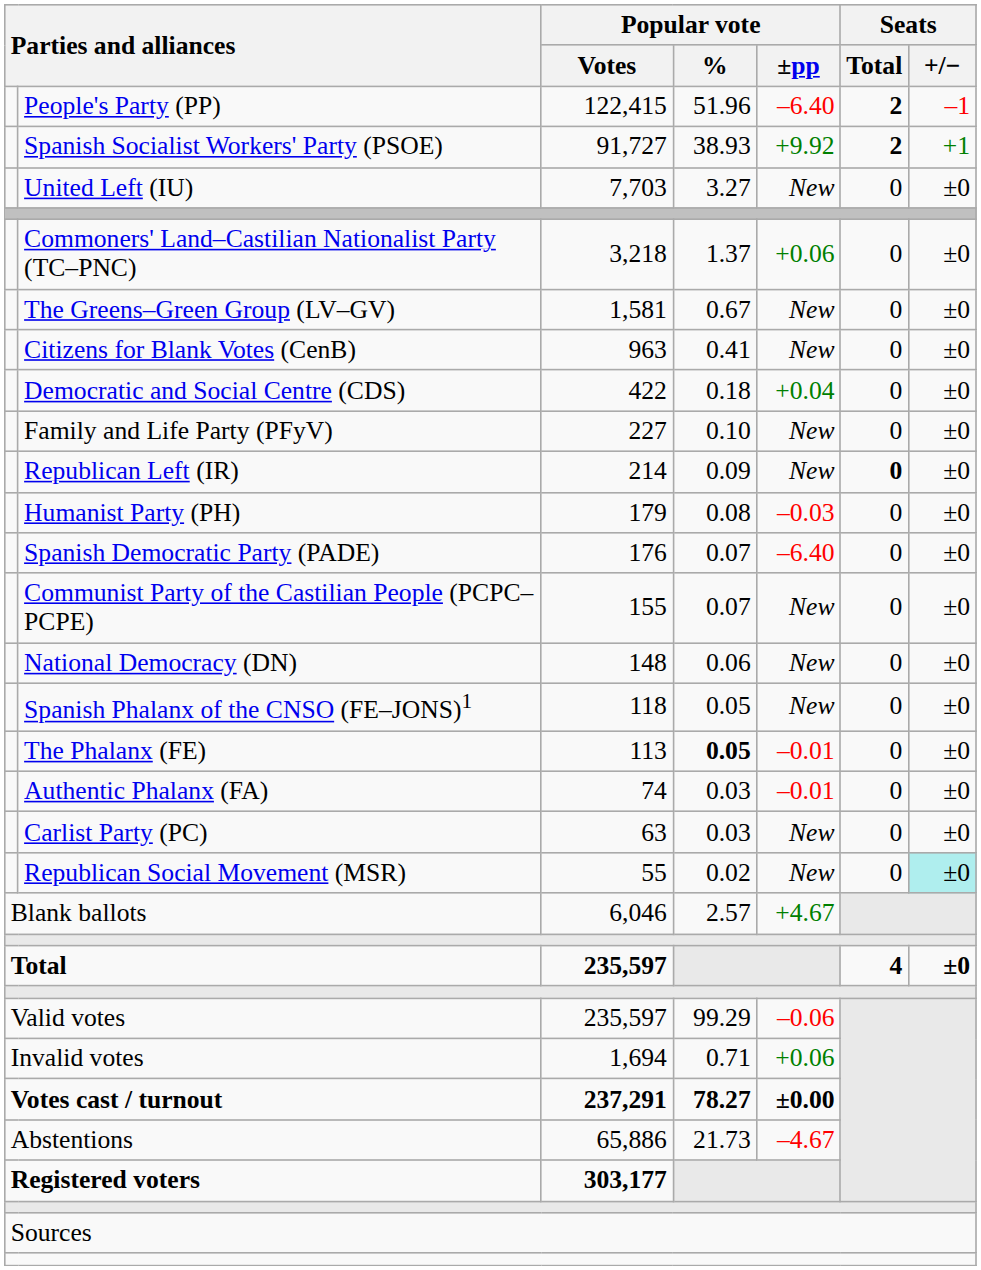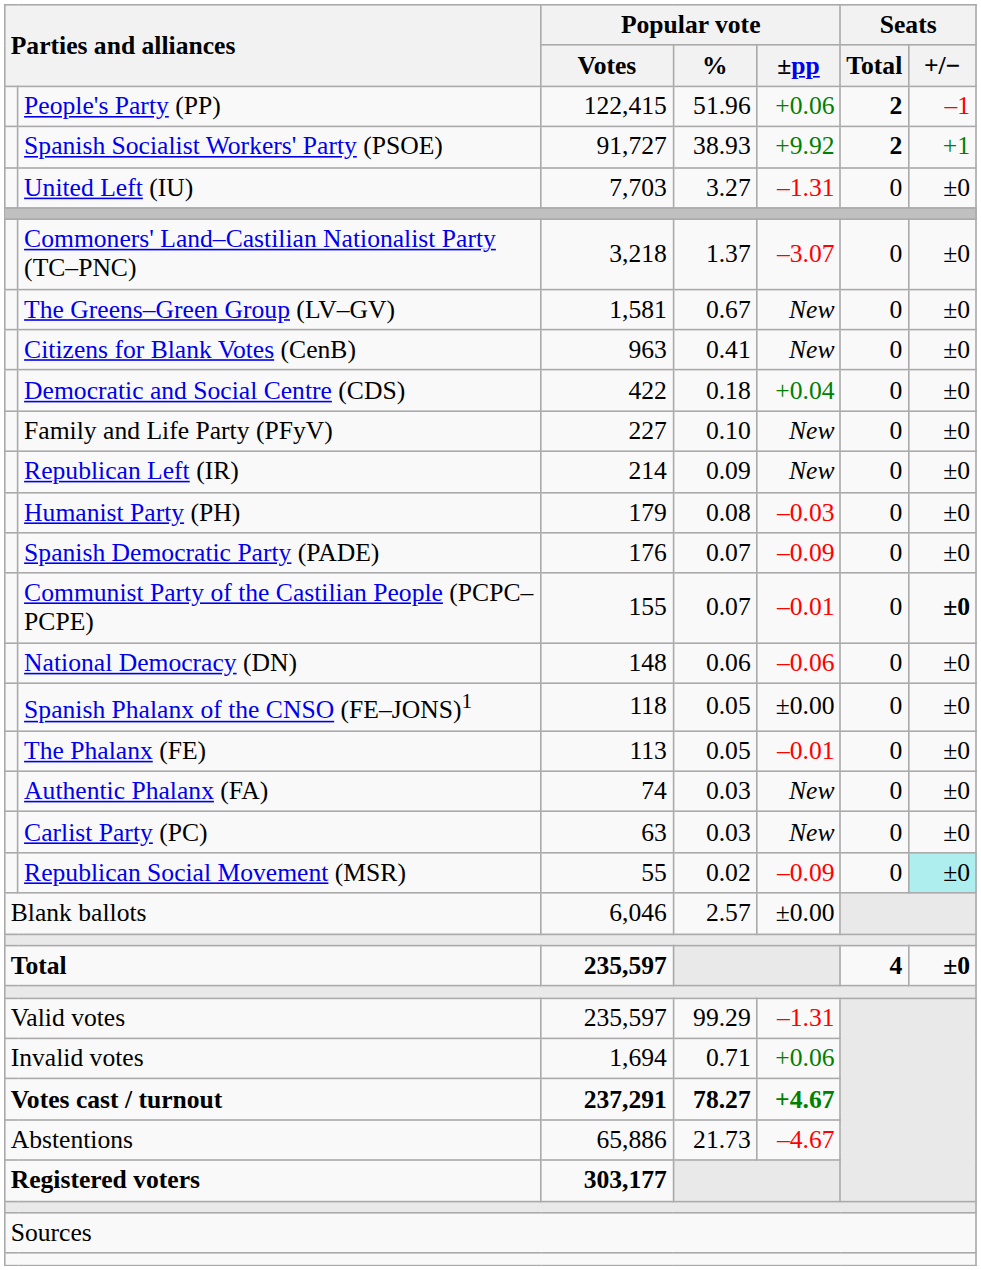People's Party (PP) | Popular vote / ±pp: –6.40 -> +0.06
United Left (IU) | Popular vote / ±pp: New -> –1.31
Commoners' Land–Castilian Nationalist Party (TC–PNC) | Popular vote / ±pp: +0.06 -> –3.07
Republican Left (IR) | Seats / Total: bold -> normal
Spanish Democratic Party (PADE) | Popular vote / ±pp: –6.40 -> –0.09
Communist Party of the Castilian People (PCPC–PCPE) | Popular vote / ±pp: New -> –0.01
Communist Party of the Castilian People (PCPC–PCPE) | Seats / +/−: normal -> bold
National Democracy (DN) | Popular vote / ±pp: New -> –0.06
Spanish Phalanx of the CNSO (FE–JONS)1 | Popular vote / ±pp: New -> ±0.00
The Phalanx (FE) | Popular vote / %: bold -> normal
Authentic Phalanx (FA) | Popular vote / ±pp: –0.01 -> New
Republican Social Movement (MSR) | Popular vote / ±pp: New -> –0.09
Blank ballots | Popular vote / ±pp: +4.67 -> ±0.00
Valid votes | Popular vote / ±pp: –0.06 -> –1.31
Votes cast / turnout | Popular vote / ±pp: ±0.00 -> +4.67
